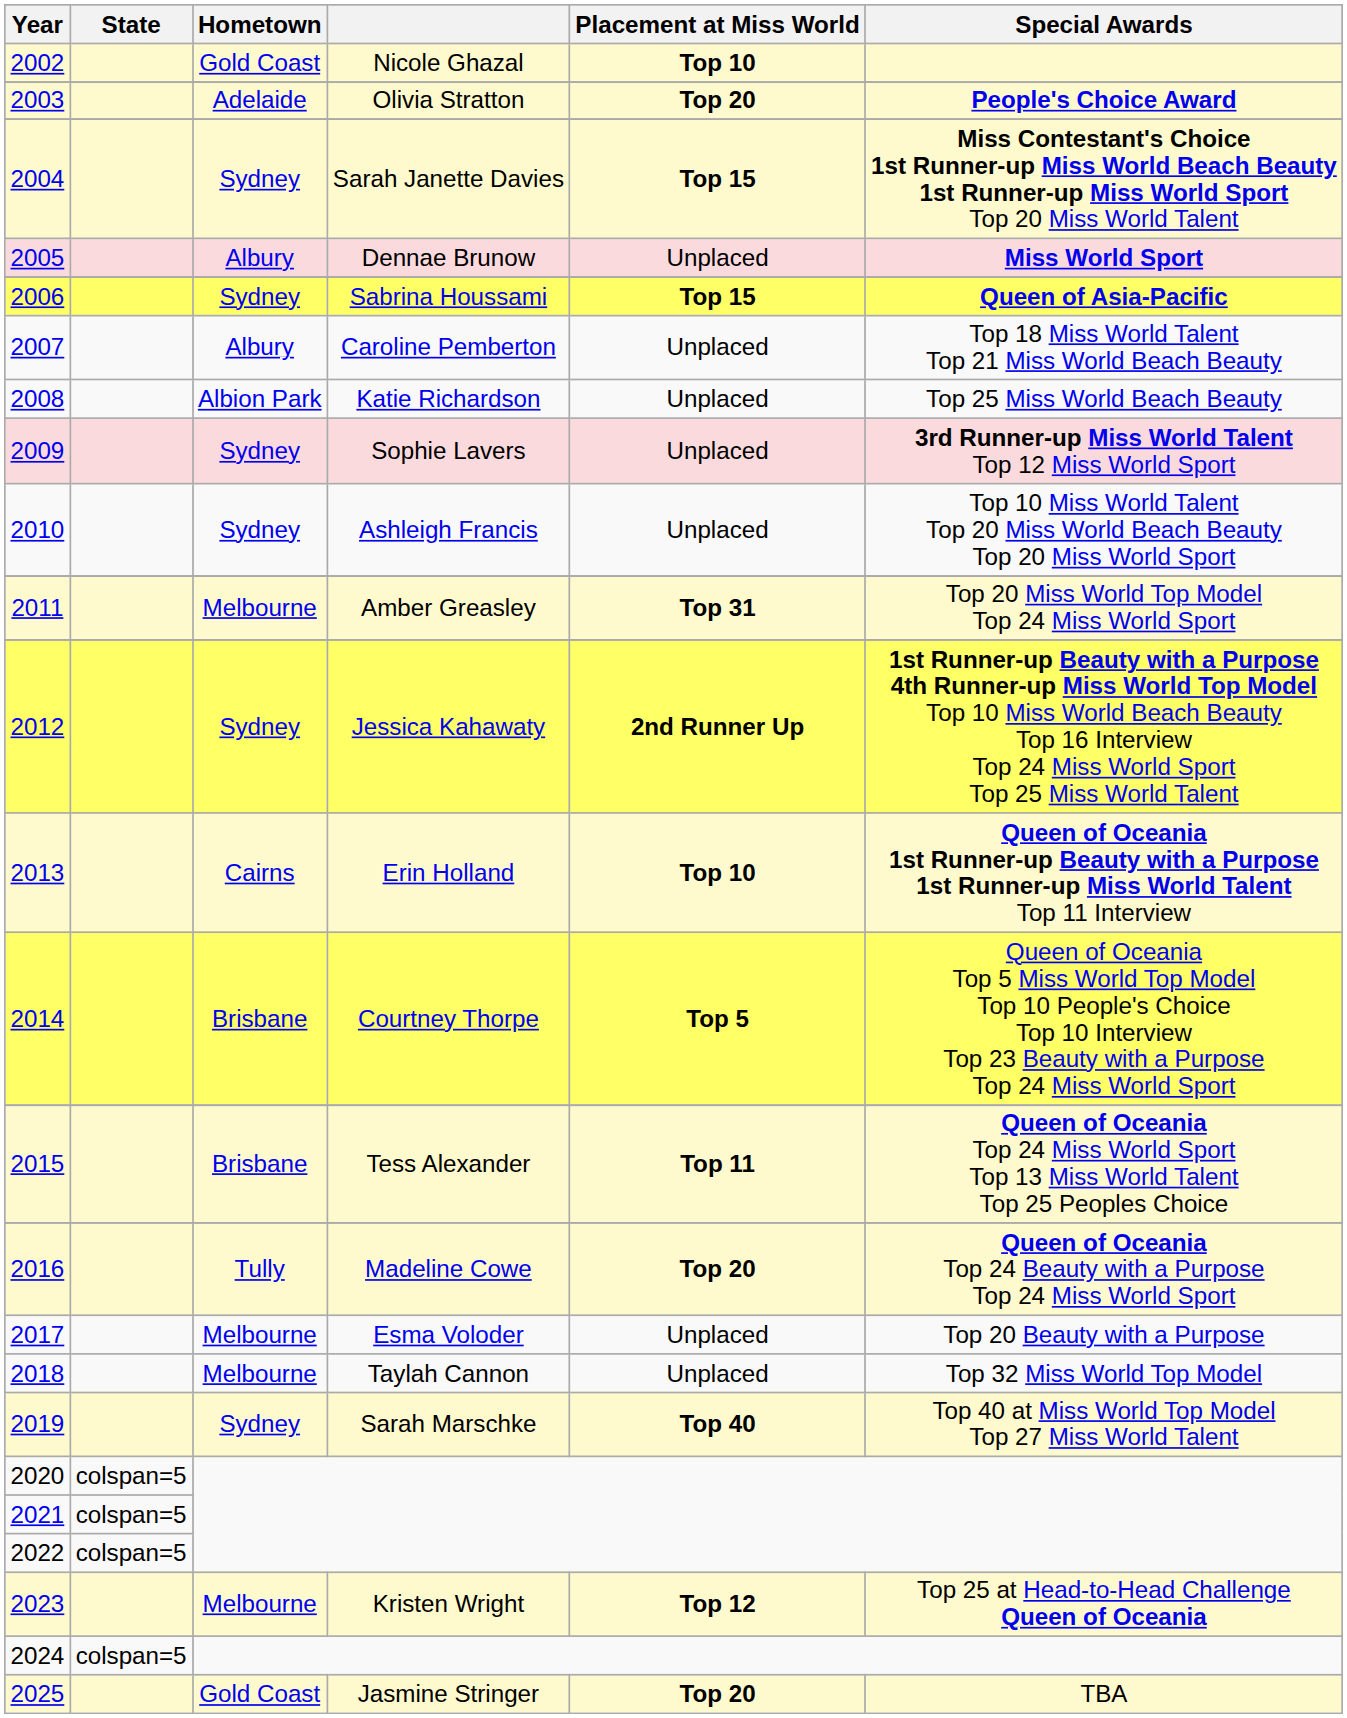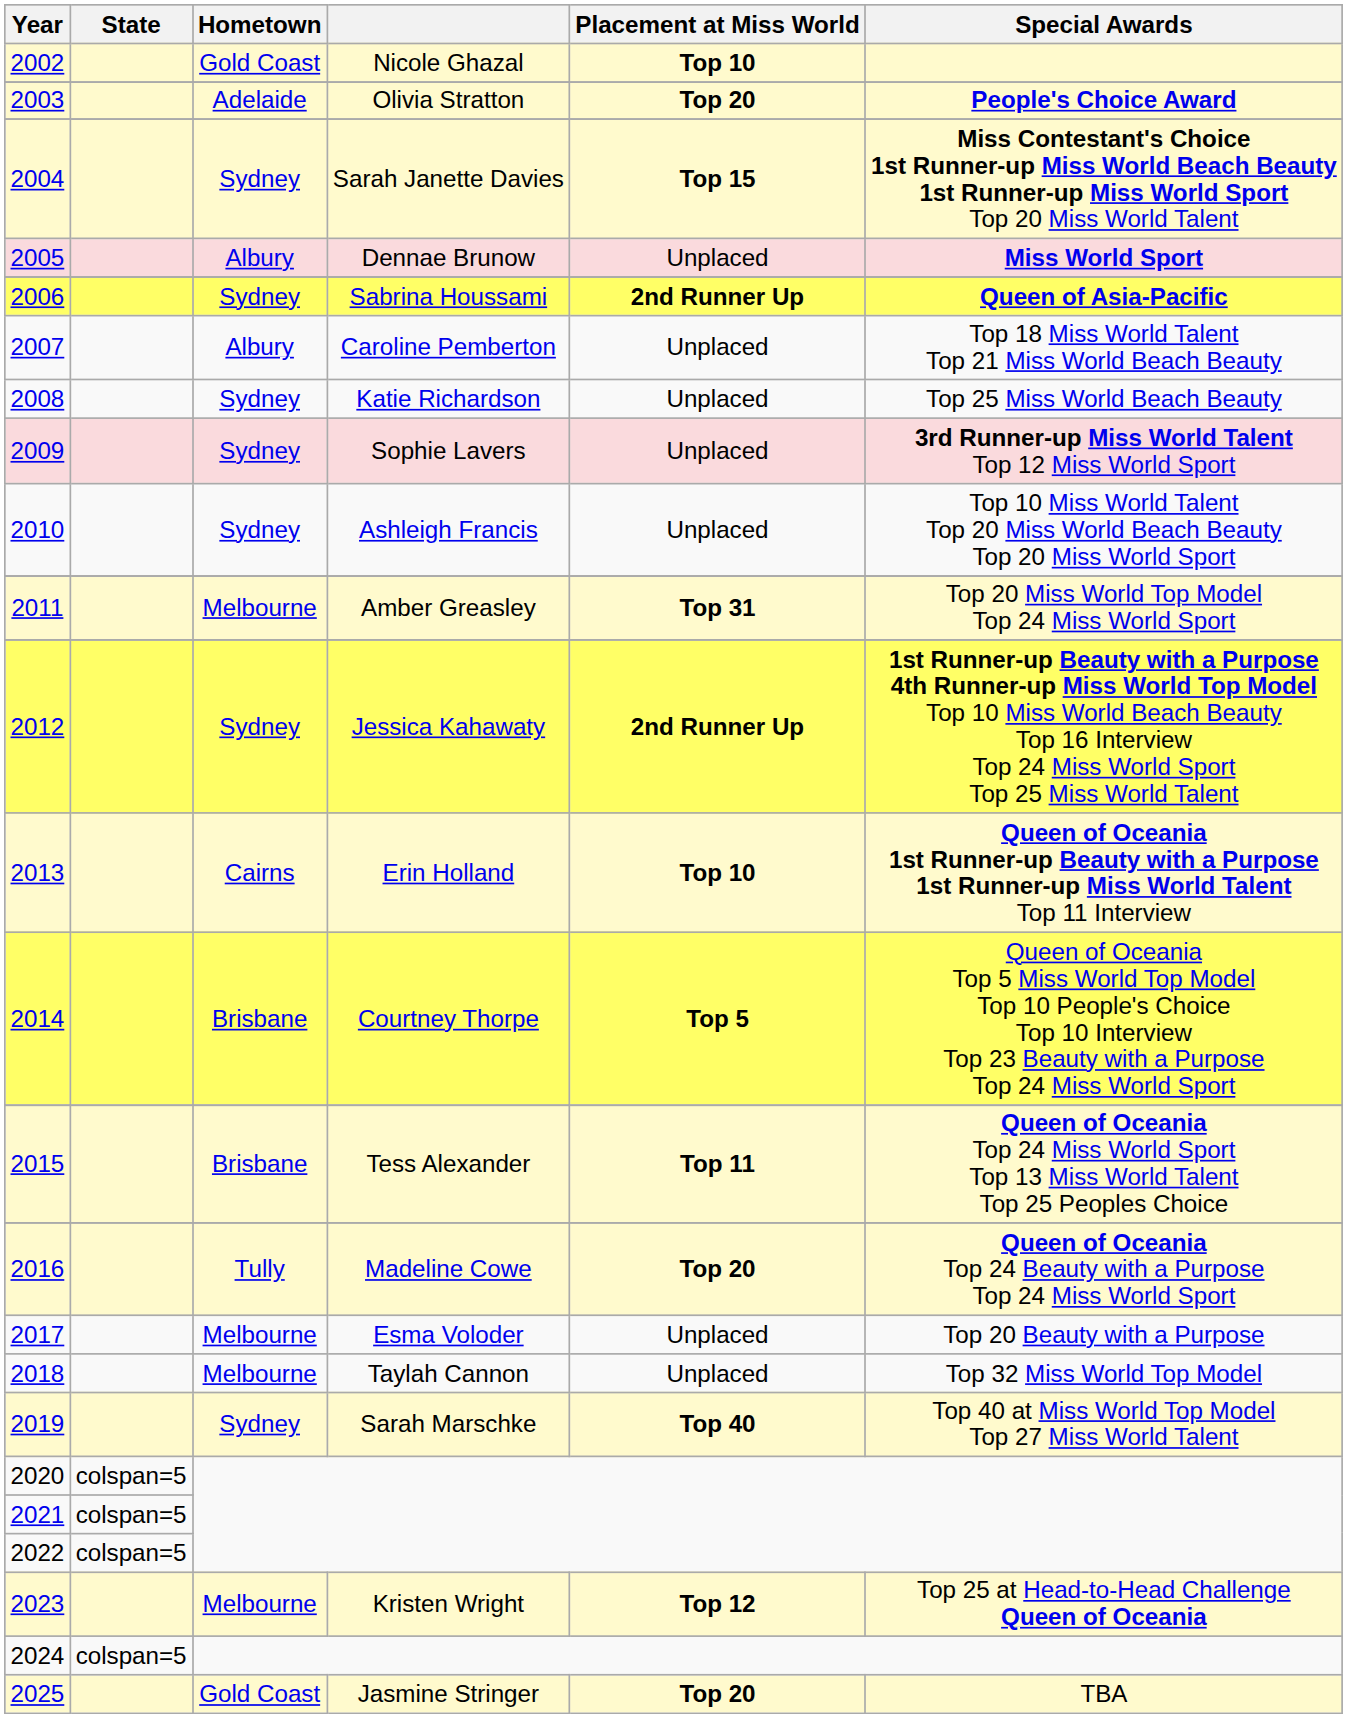2006 | Placement at Miss World: Top 15 -> 2nd Runner Up
2008 | Hometown: Albion Park -> Sydney
